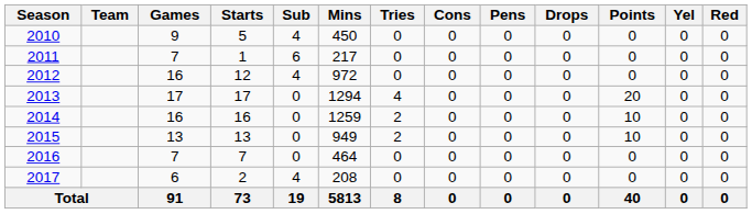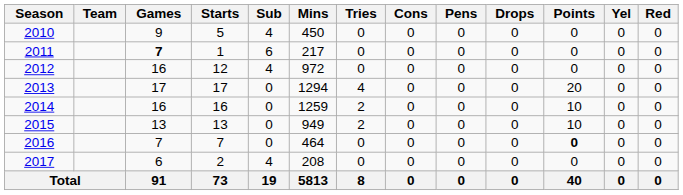2011 | Games: normal -> bold
2016 | Points: normal -> bold
